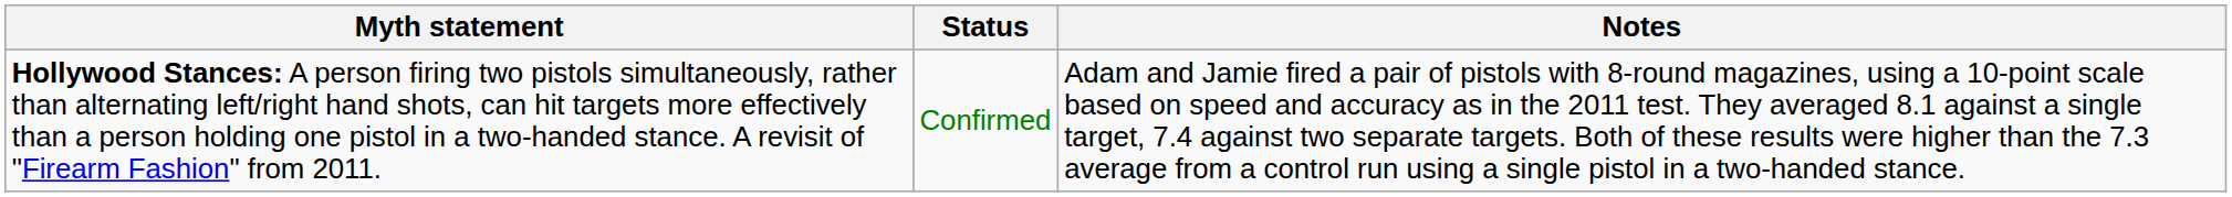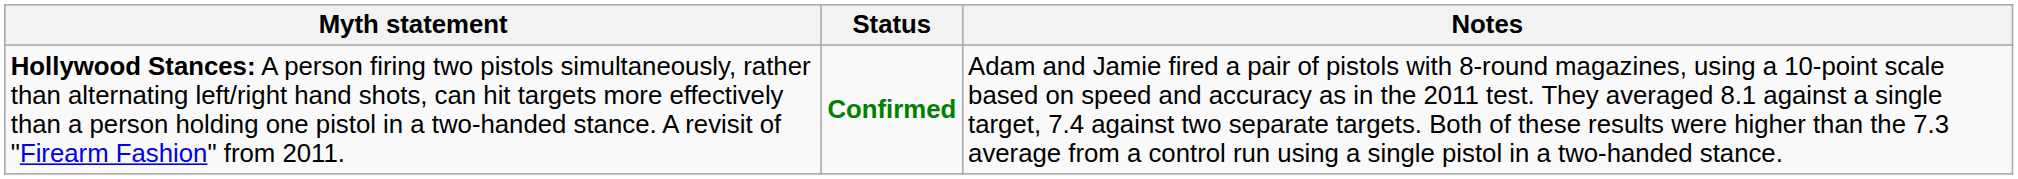row 2 | Status: normal -> bold
